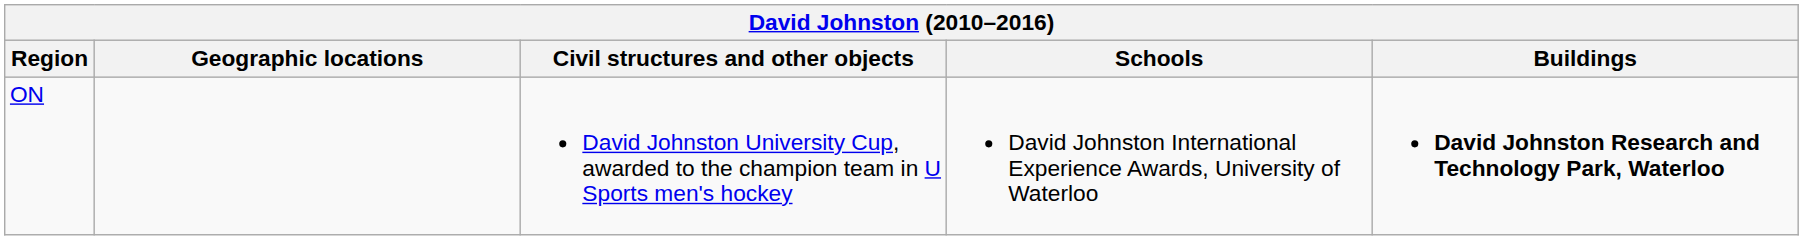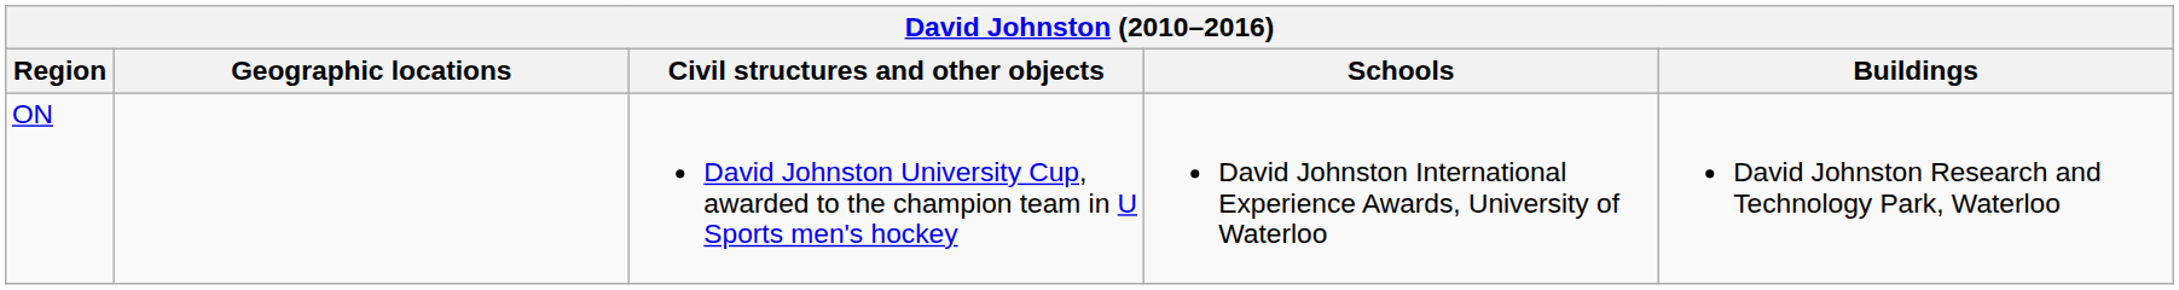ON | Buildings: bold -> normal
